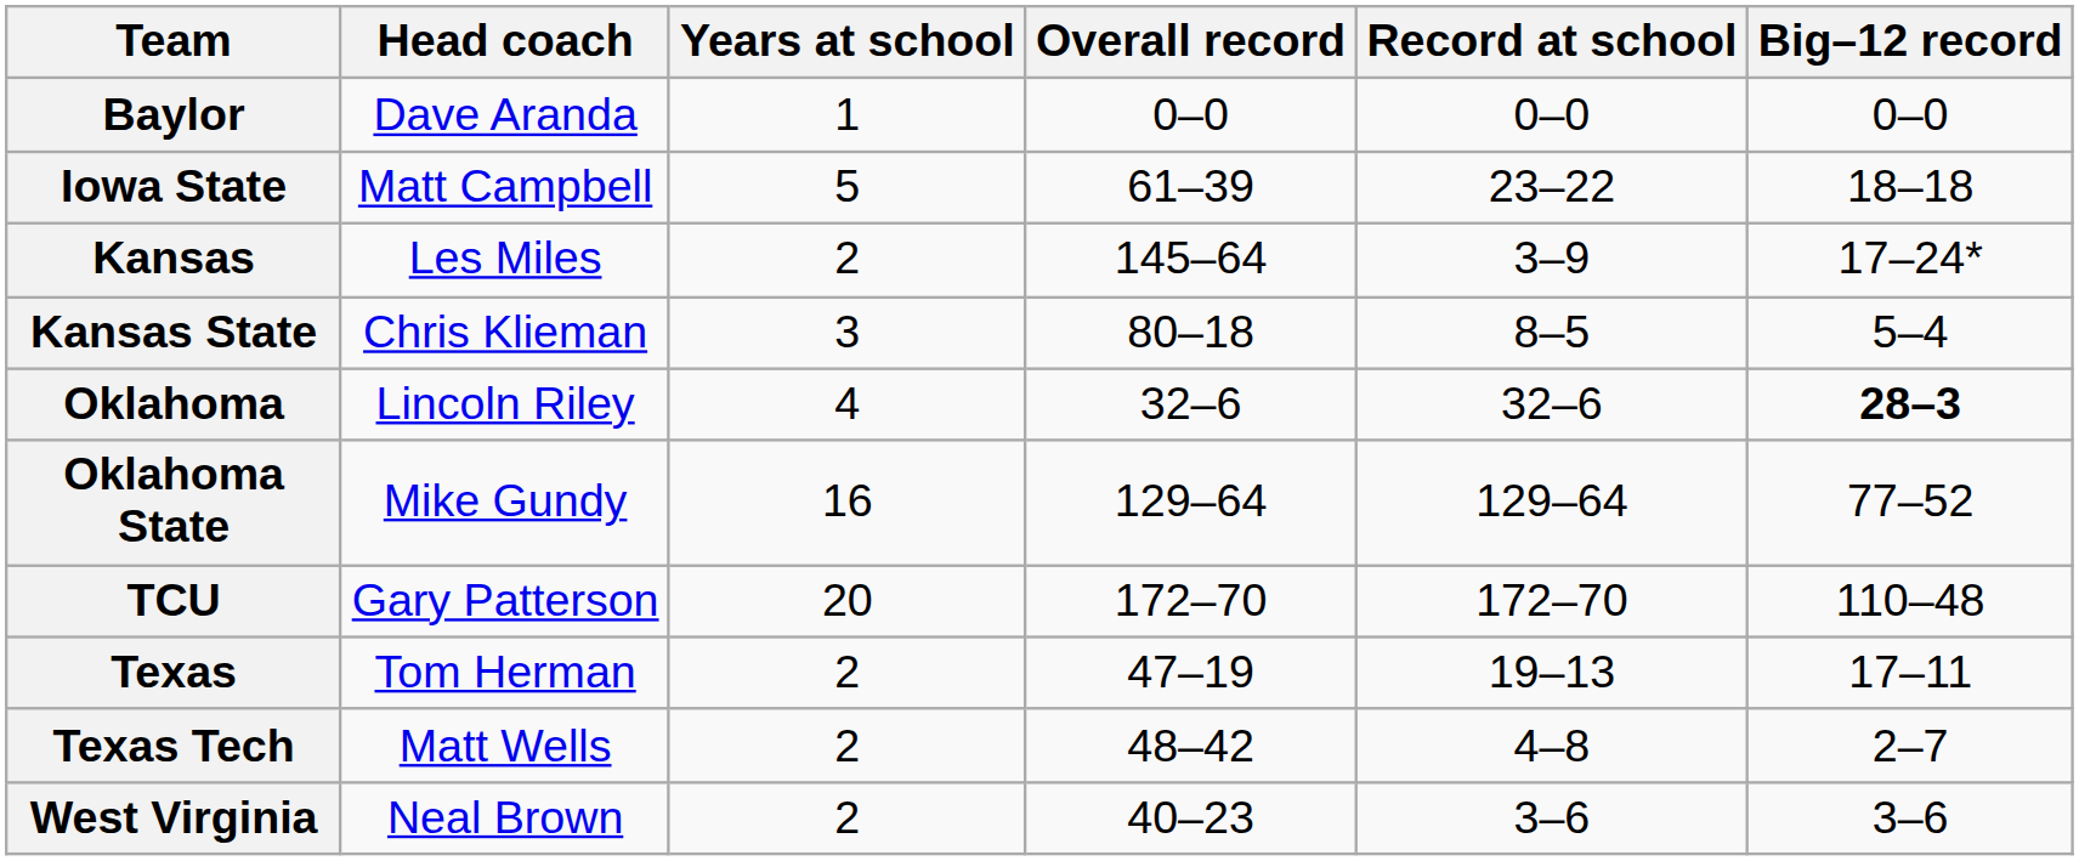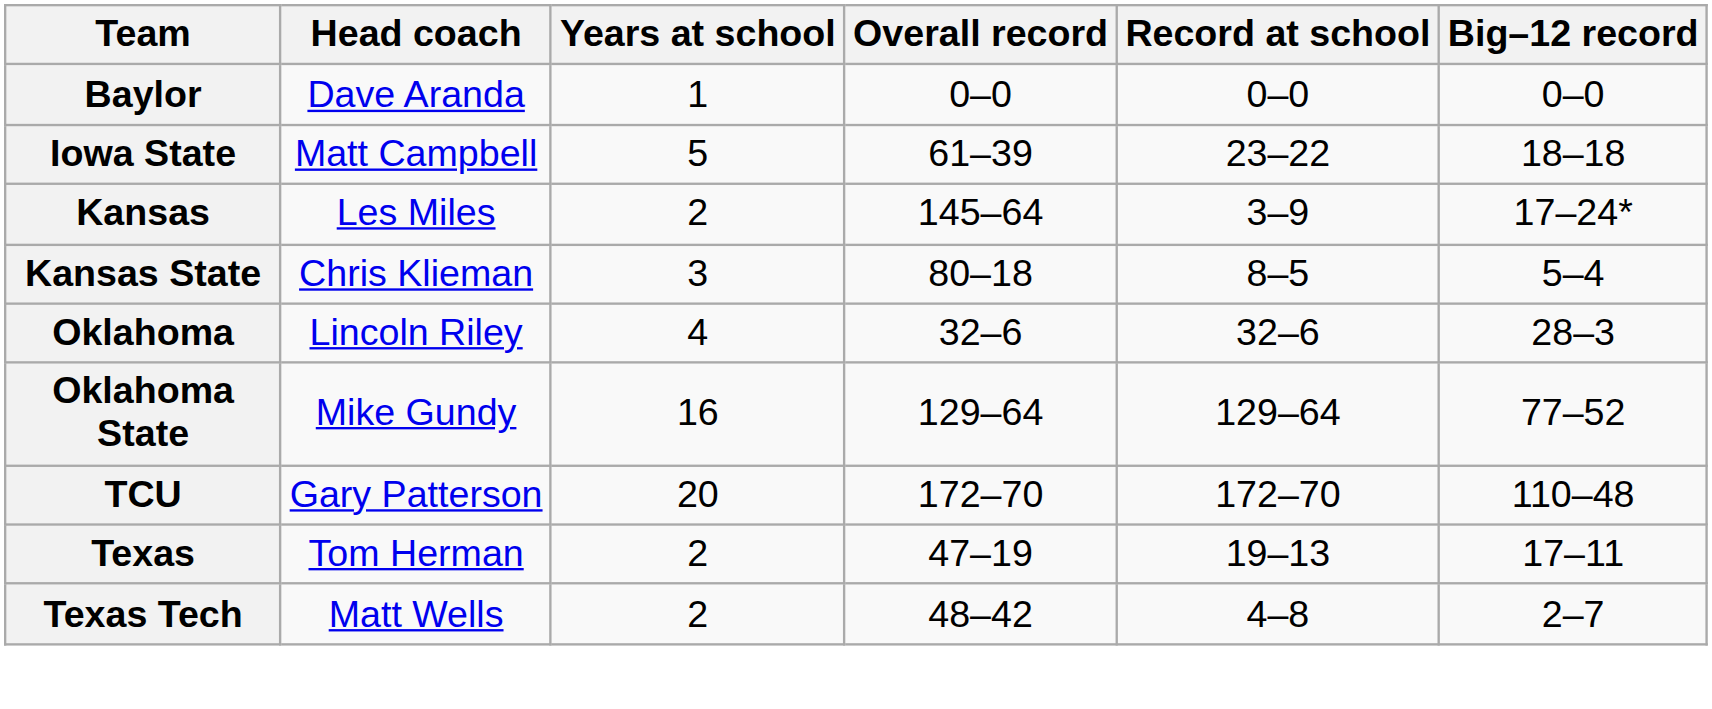Oklahoma | Big–12 record: bold -> normal
- row: West Virginia | Neal Brown | 2 | 40–23 | 3–6 | 3–6
